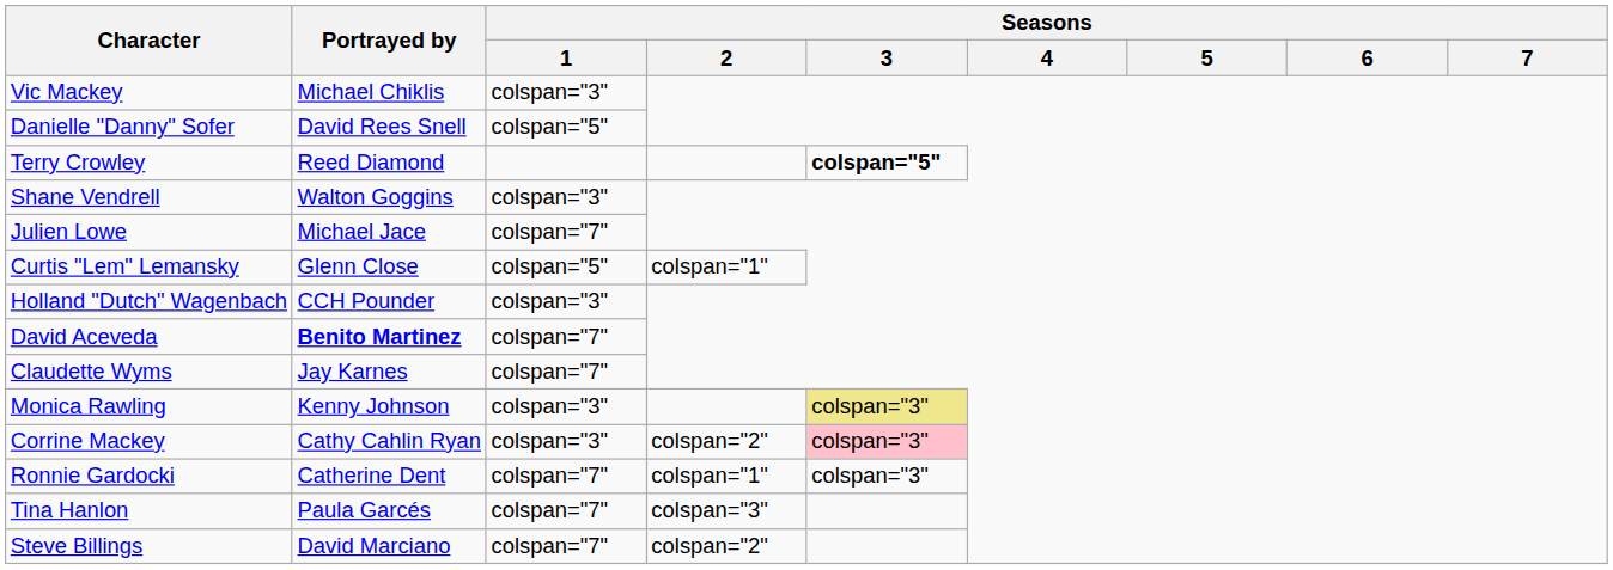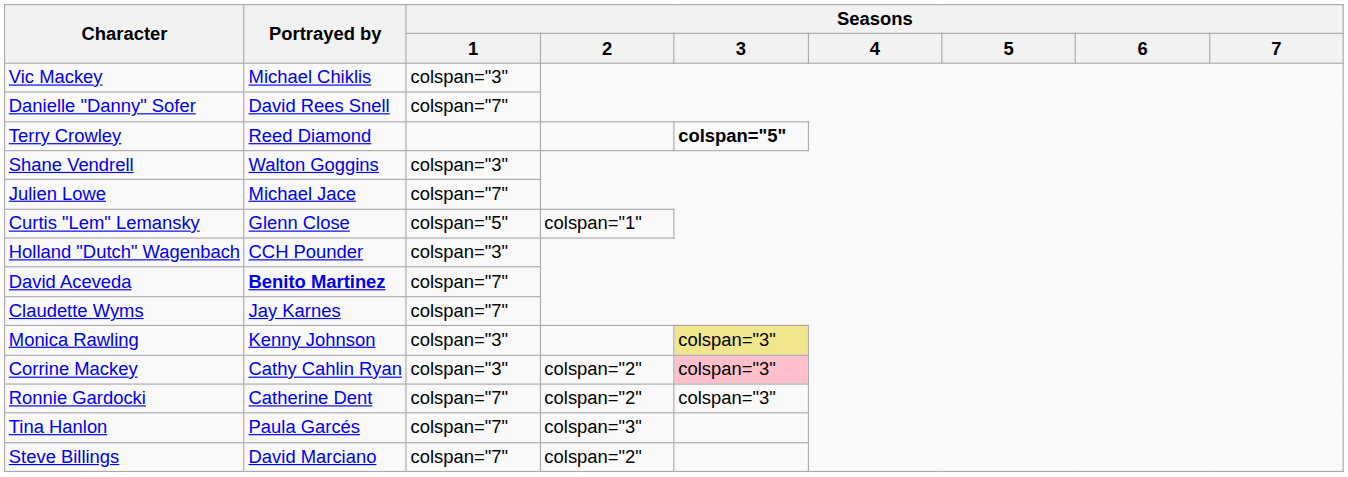Danielle "Danny" Sofer | Seasons / 1: colspan="5" -> colspan="7"
Ronnie Gardocki | Seasons / 2: colspan="1" -> colspan="2"
